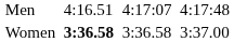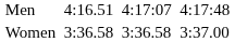Women | column 2: bold -> normal
